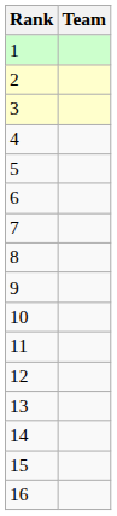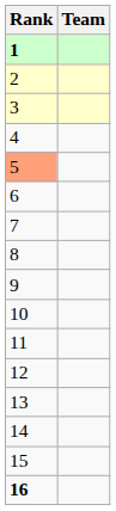1 | Rank: normal -> bold
5 | Rank: no background -> lightsalmon background
16 | Rank: normal -> bold
